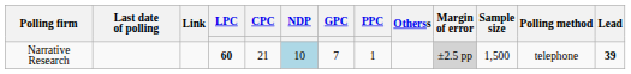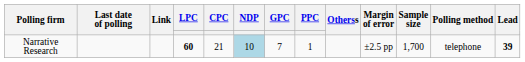Narrative Research | Margin of error: lightgrey background -> no background
Narrative Research | Sample size: 1,500 -> 1,700
